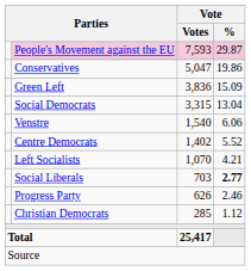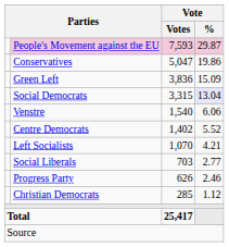Social Democrats | Vote / %: no background -> lavender background
Social Liberals | Vote / %: bold -> normal
